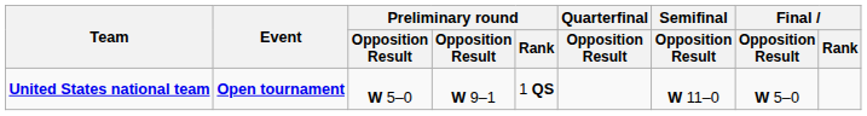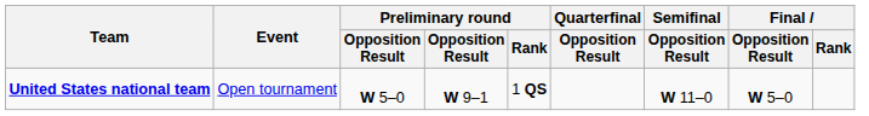United States national team | Event: bold -> normal
